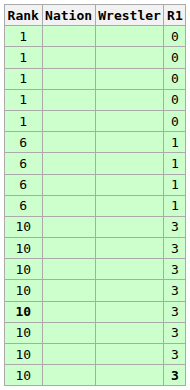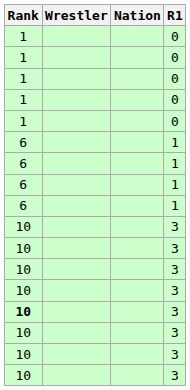columns swapped: Wrestler <-> Nation
row 18 | R1: bold -> normal
